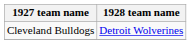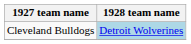Cleveland Bulldogs | 1928 team name: no background -> lightblue background
